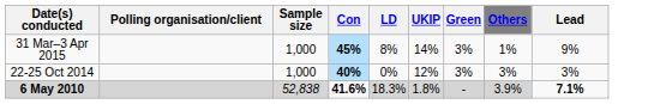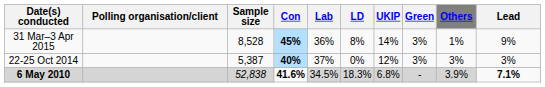+ column: Lab | 36% | 37% | 34.5%
31 Mar–3 Apr 2015 | Sample size: 1,000 -> 8,528
22-25 Oct 2014 | Sample size: 1,000 -> 5,387
6 May 2010 | UKIP: 1.8% -> 6.8%
